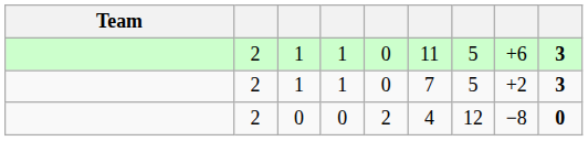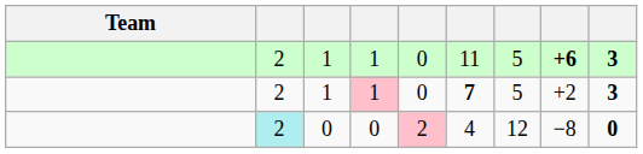row 2 | column 8: normal -> bold
row 3 | column 4: no background -> pink background
row 3 | column 6: normal -> bold
row 4 | column 2: no background -> paleturquoise background
row 4 | column 5: no background -> pink background
